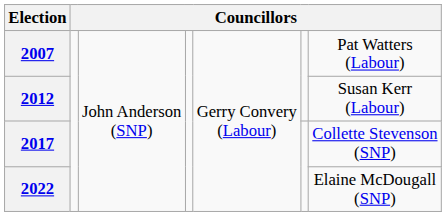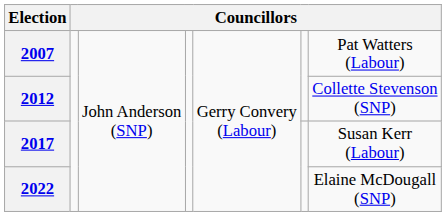2012 | column 7: Susan Kerr (Labour) -> Collette Stevenson (SNP)
2017 | column 7: Collette Stevenson (SNP) -> Susan Kerr (Labour)
